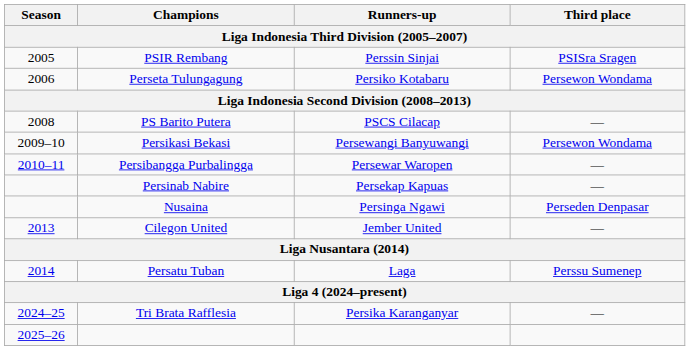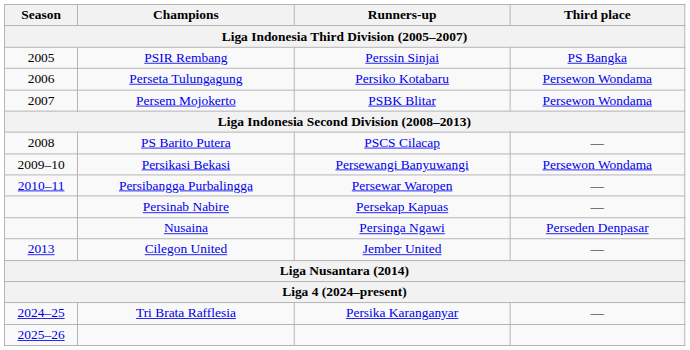PSIR Rembang | Third place: PSISra Sragen -> PS Bangka
+ row: 2007 | Persem Mojokerto | PSBK Blitar | Persewon Wondama
- row: 2014 | Persatu Tuban | Laga | Perssu Sumenep
